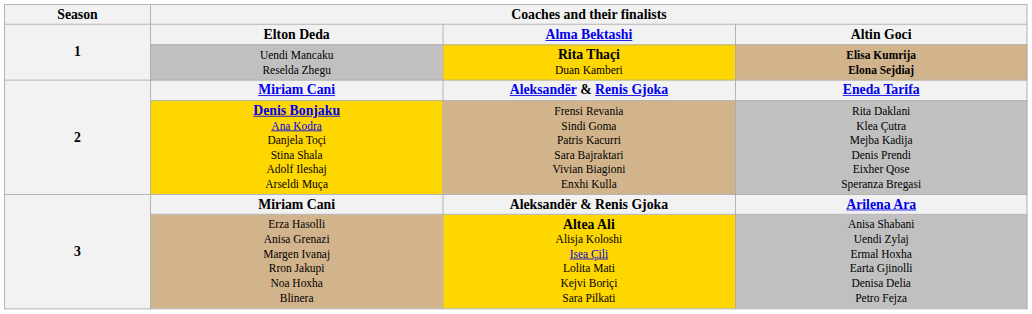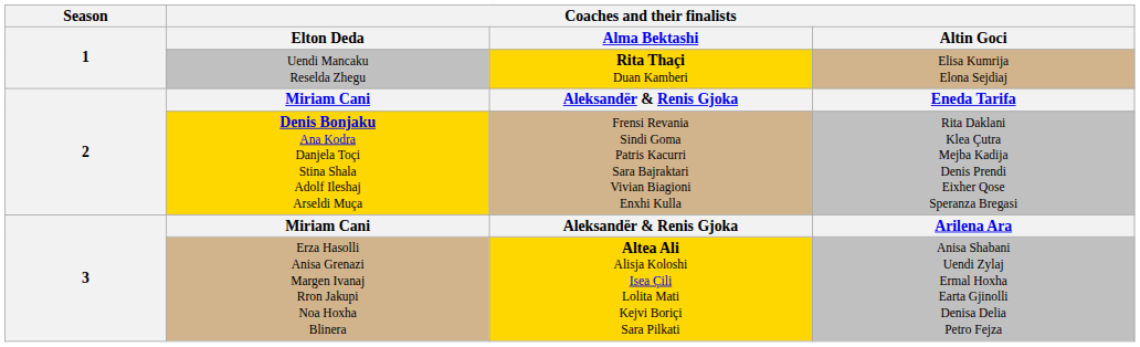Uendi Mancaku Reselda Zhegu | Coaches and their finalists / Altin Goci: bold -> normal
